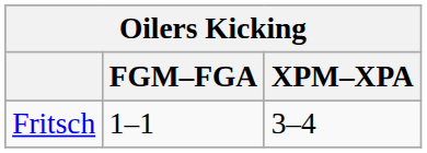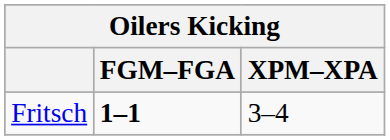Fritsch | FGM–FGA: normal -> bold
